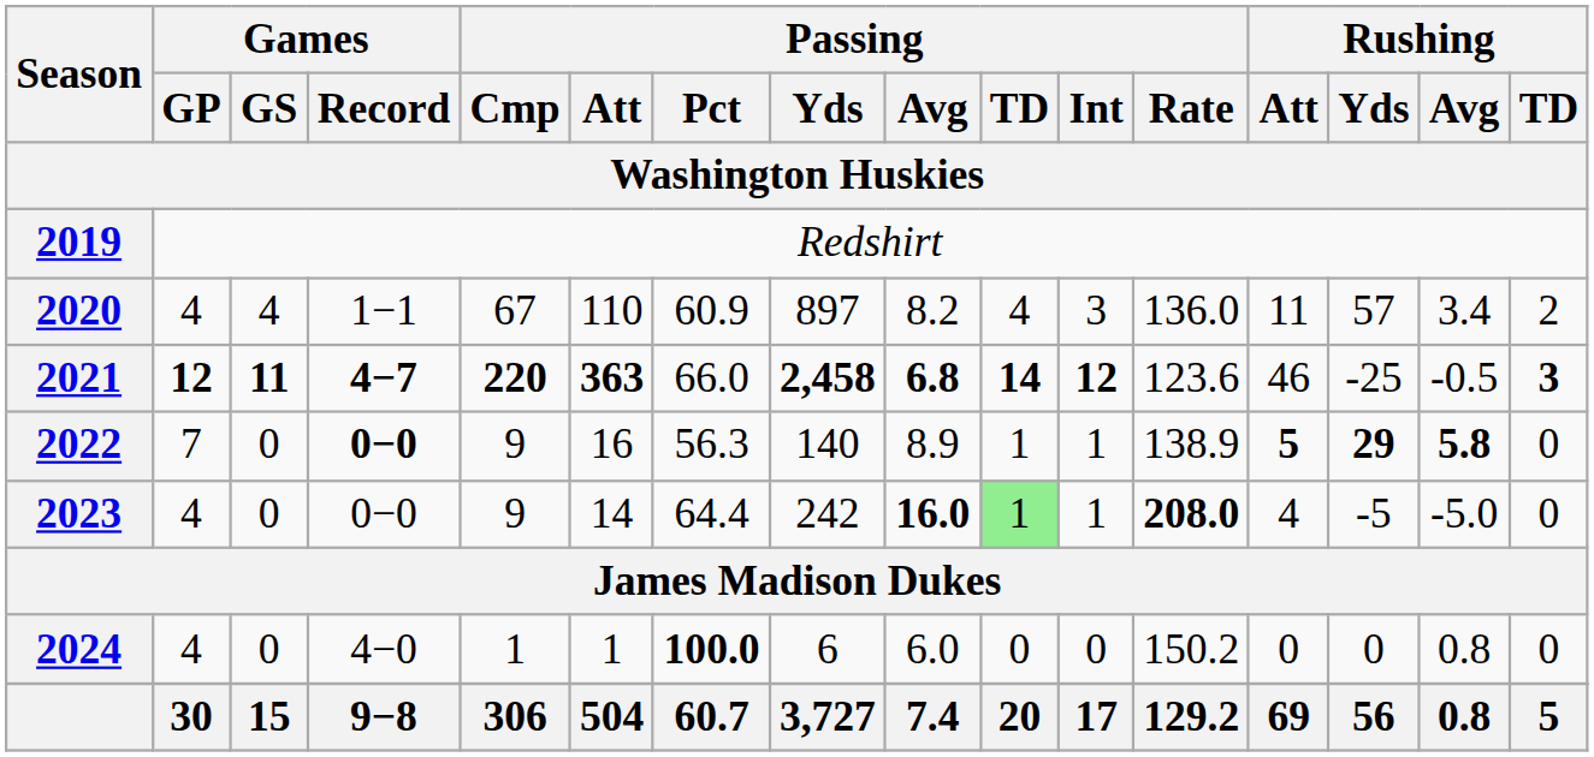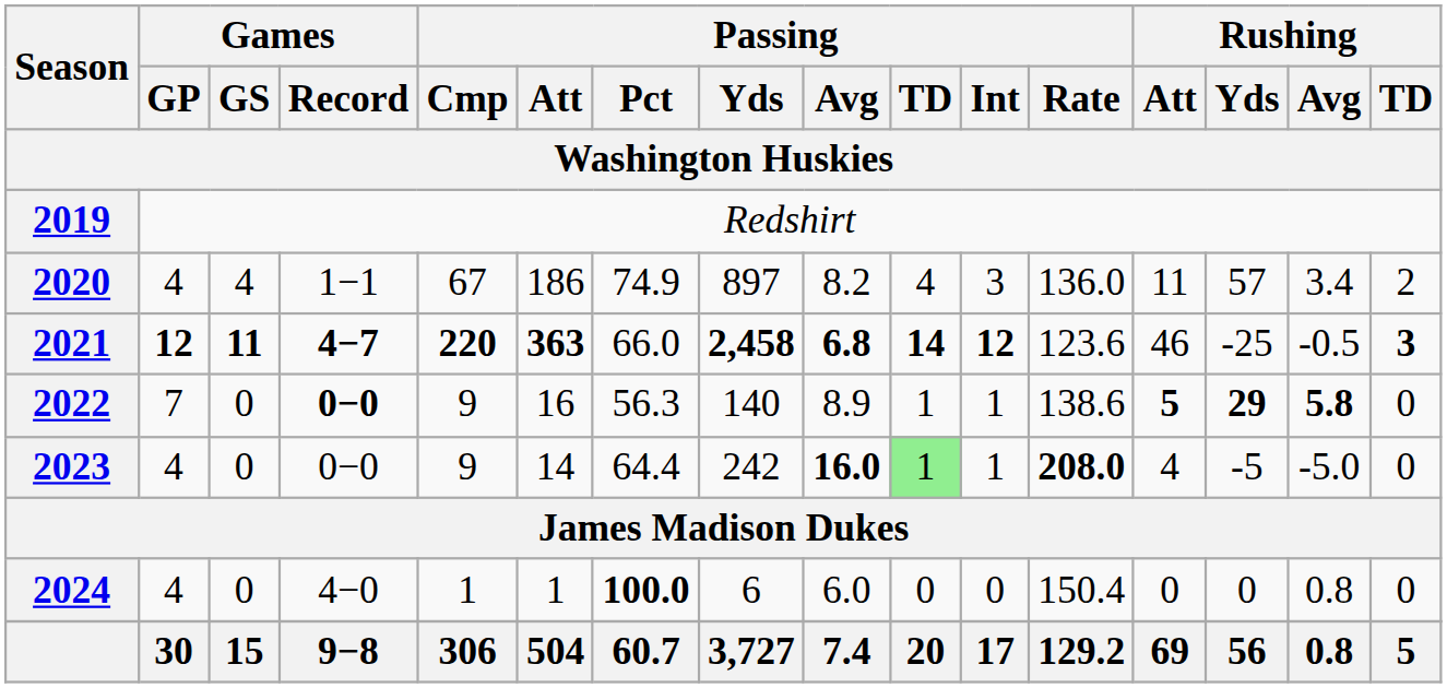2020 | Passing / Att / Washington Huskies: 110 -> 186
2020 | Passing / Pct / Washington Huskies: 60.9 -> 74.9
2022 | Passing / Rate / Washington Huskies: 138.9 -> 138.6
2024 | Passing / Rate / Washington Huskies: 150.2 -> 150.4
